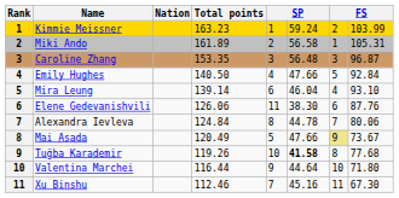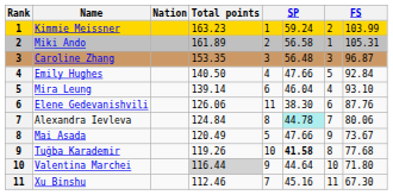Alexandra Ievleva | column 6: no background -> paleturquoise background
Mai Asada | column 7: khaki background -> no background
Valentina Marchei | Total points: no background -> lightgrey background
